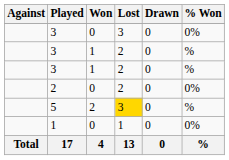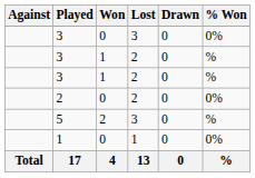5 | Lost: gold background -> no background
